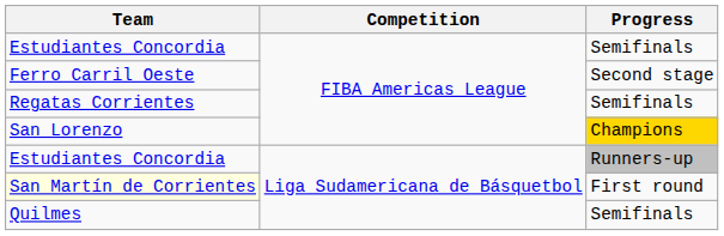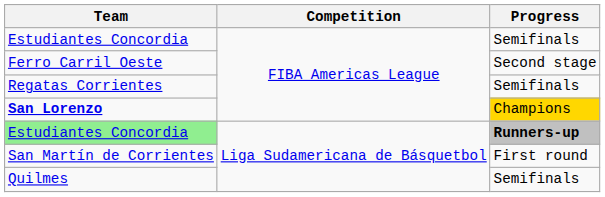San Lorenzo | Team: normal -> bold
Estudiantes Concordia / Runners-up | Team: no background -> lightgreen background
Estudiantes Concordia / Runners-up | Progress: normal -> bold
San Martín de Corrientes | Team: lightyellow background -> no background
